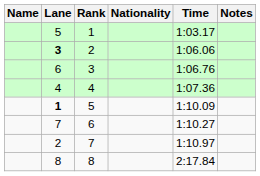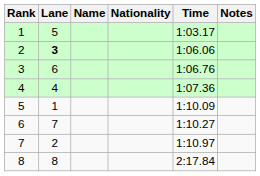columns swapped: Rank <-> Name
row 6 | Lane: bold -> normal
